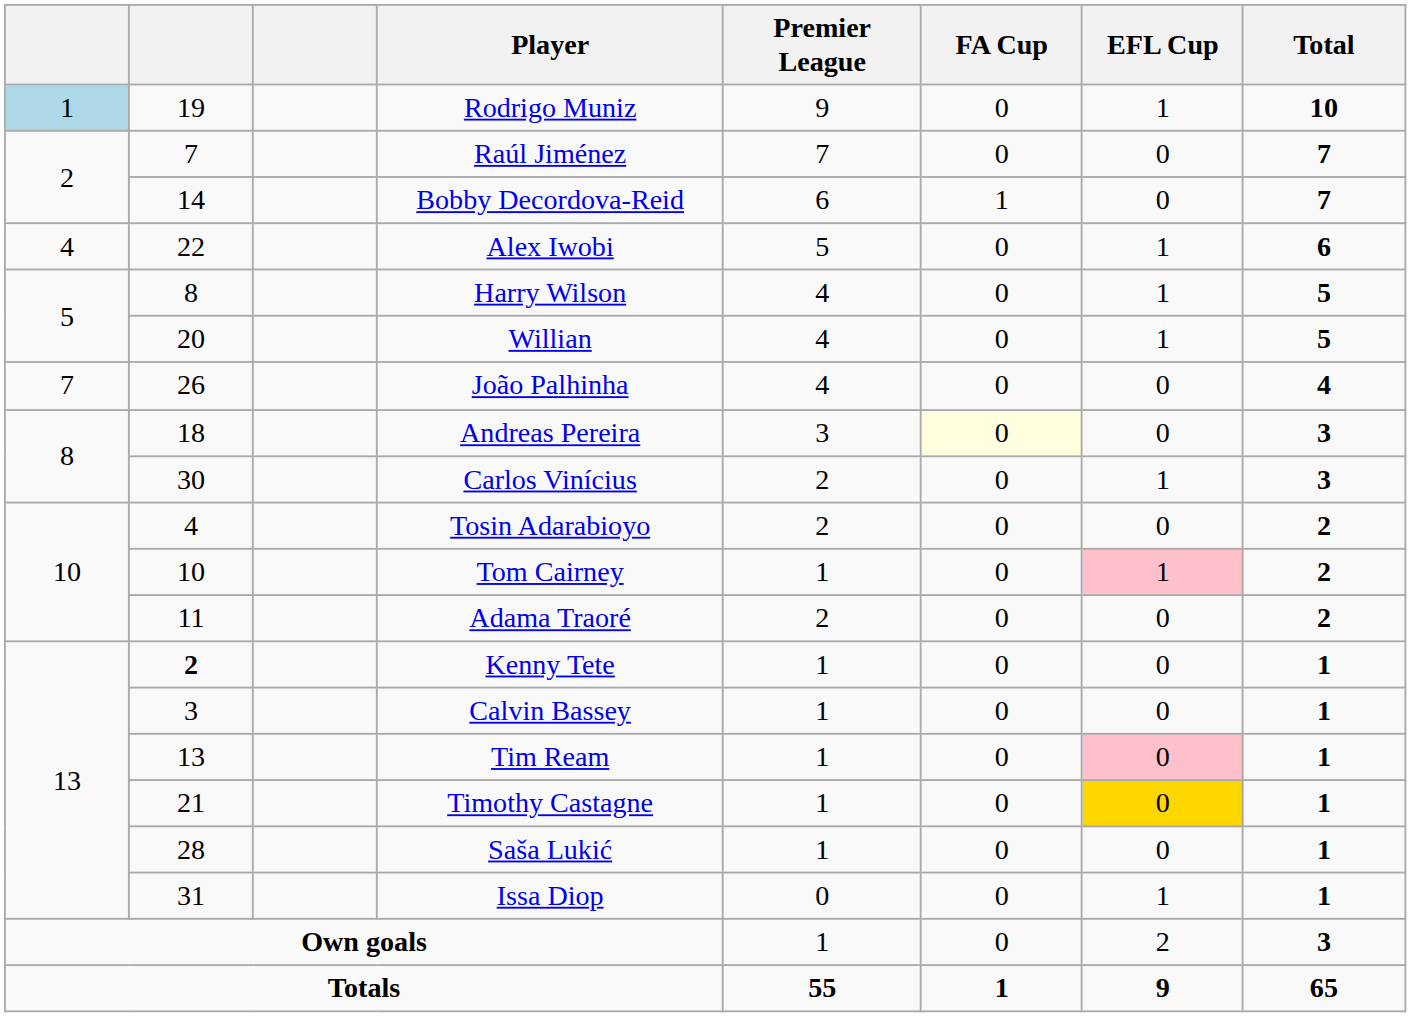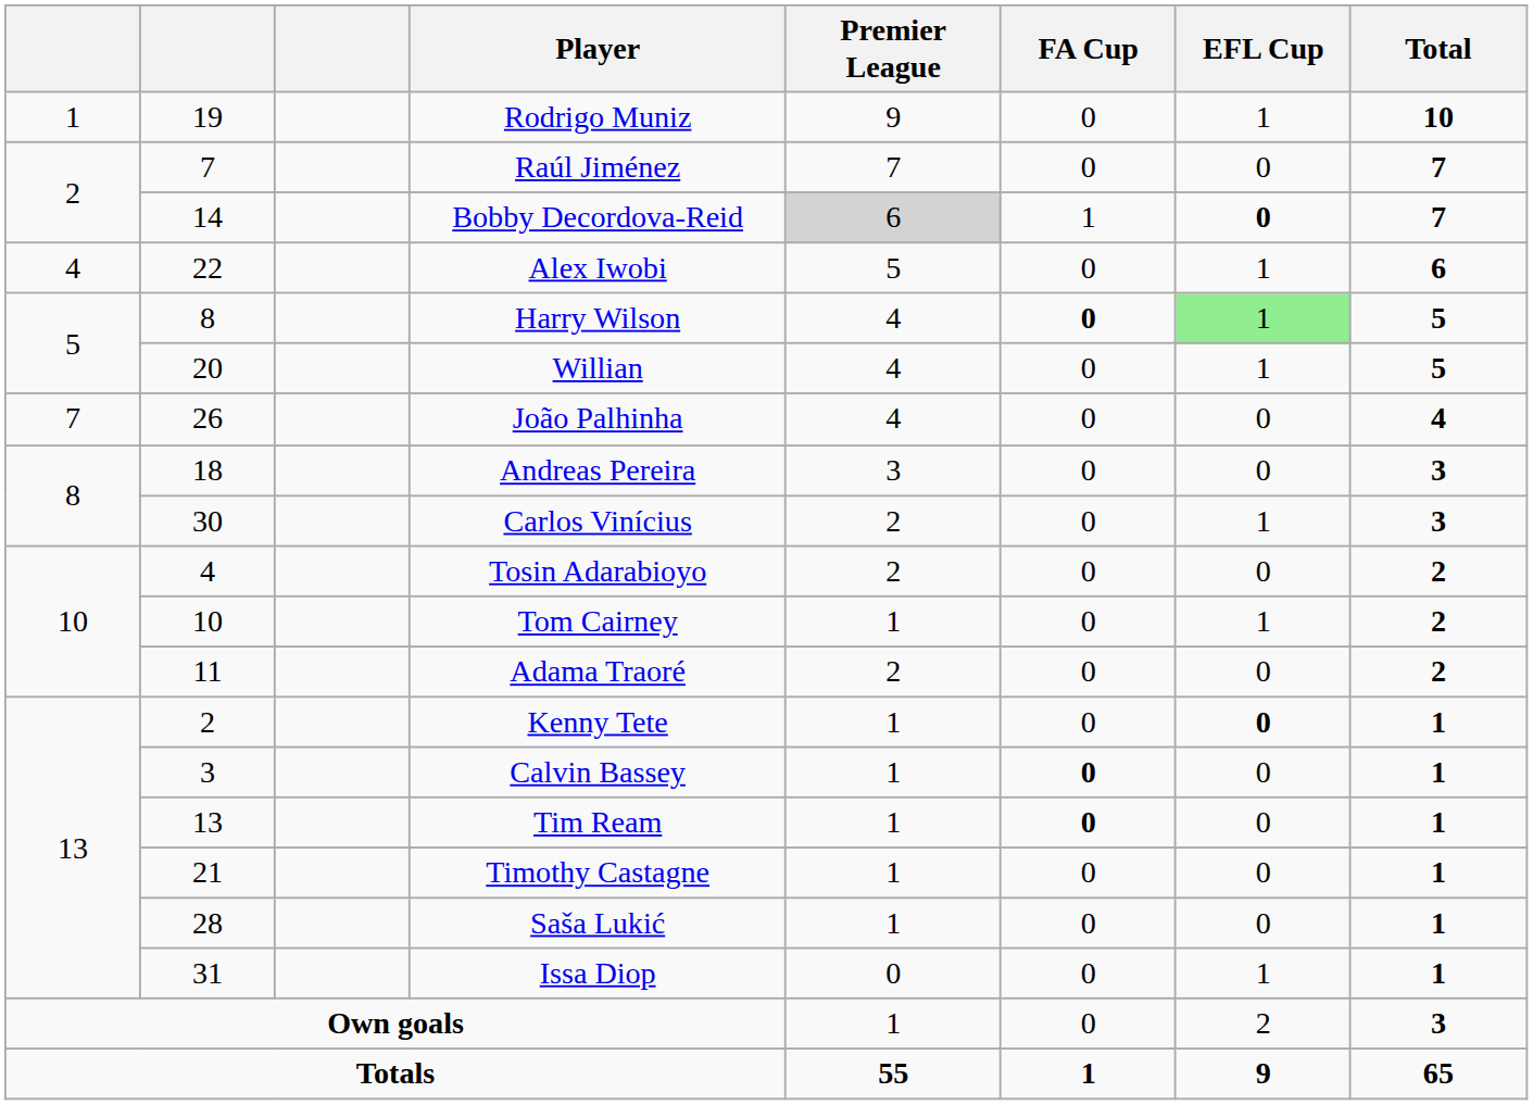Rodrigo Muniz | column 1: lightblue background -> no background
Bobby Decordova-Reid | Premier League: no background -> lightgrey background
Bobby Decordova-Reid | EFL Cup: normal -> bold
Harry Wilson | FA Cup: normal -> bold
Harry Wilson | EFL Cup: no background -> lightgreen background
Andreas Pereira | FA Cup: lightyellow background -> no background
Tom Cairney | EFL Cup: pink background -> no background
Kenny Tete | column 2: bold -> normal
Kenny Tete | EFL Cup: normal -> bold
Calvin Bassey | FA Cup: normal -> bold
Tim Ream | FA Cup: normal -> bold
Tim Ream | EFL Cup: pink background -> no background
Timothy Castagne | EFL Cup: gold background -> no background
